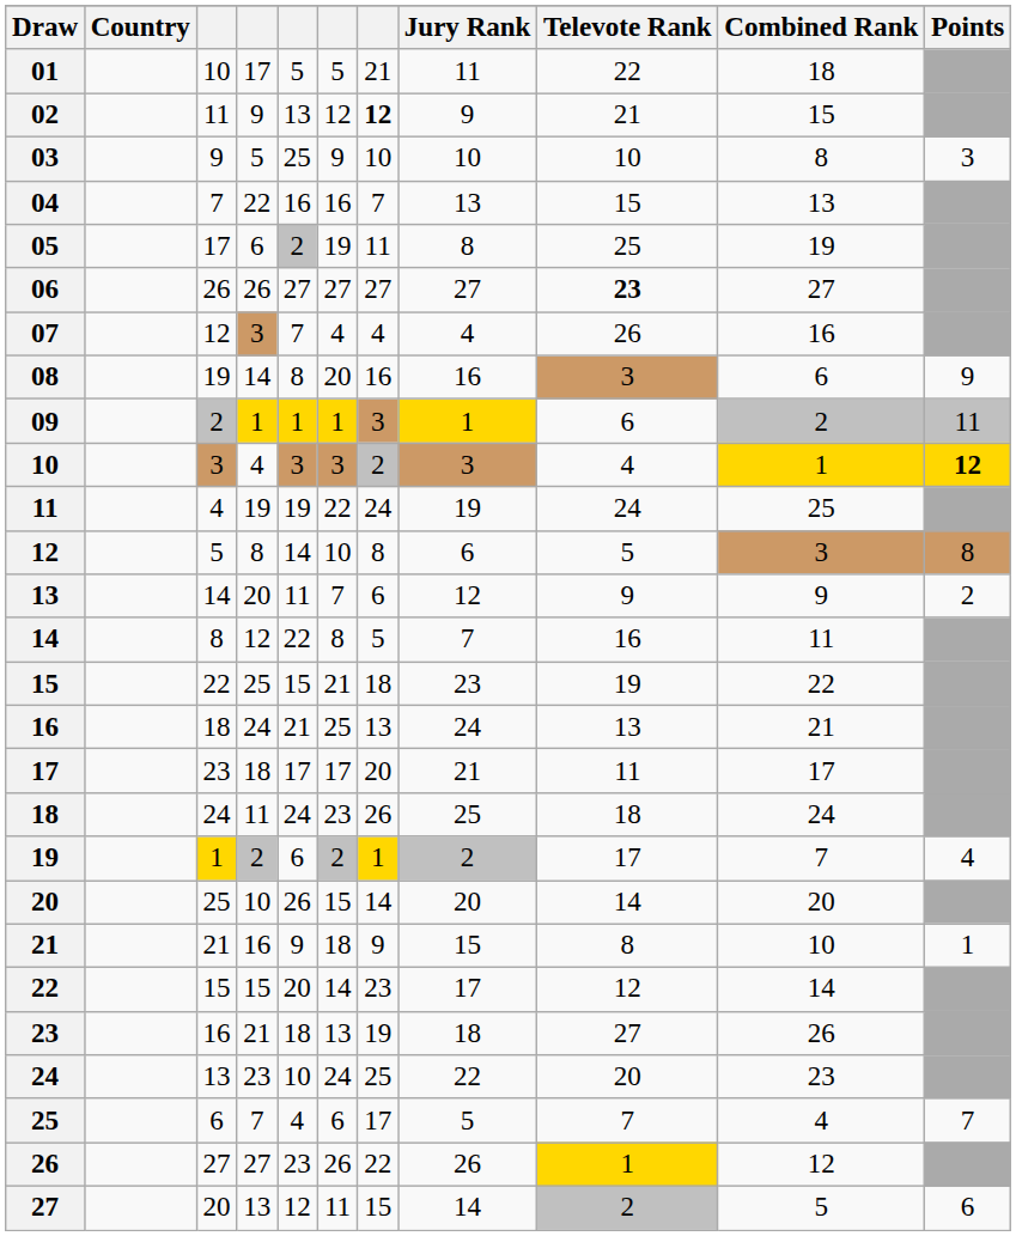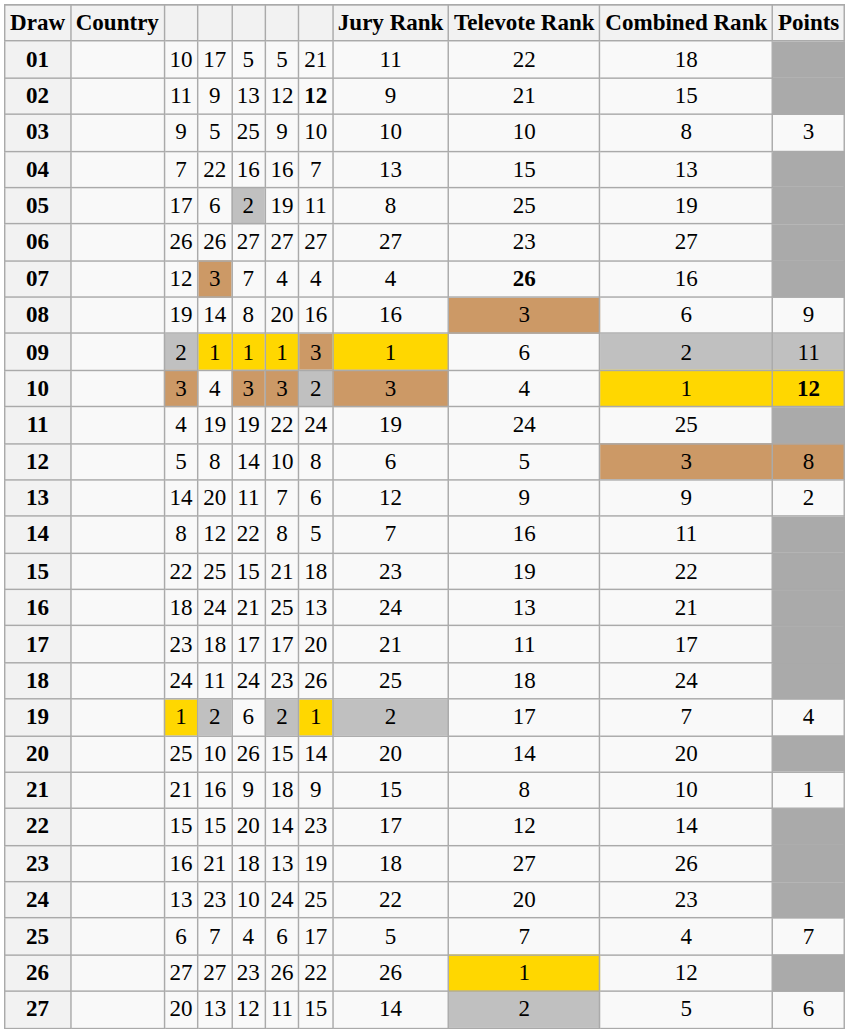06 | Televote Rank: bold -> normal
07 | Televote Rank: normal -> bold
